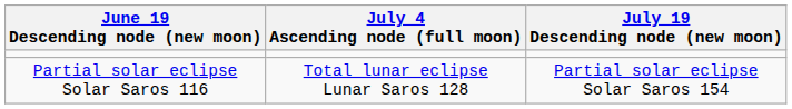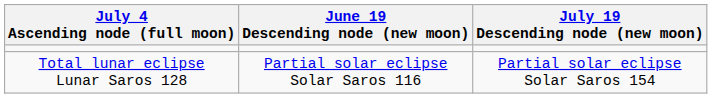columns swapped: June 19 Descending node (new moon) <-> July 4 Ascending node (full moon)
